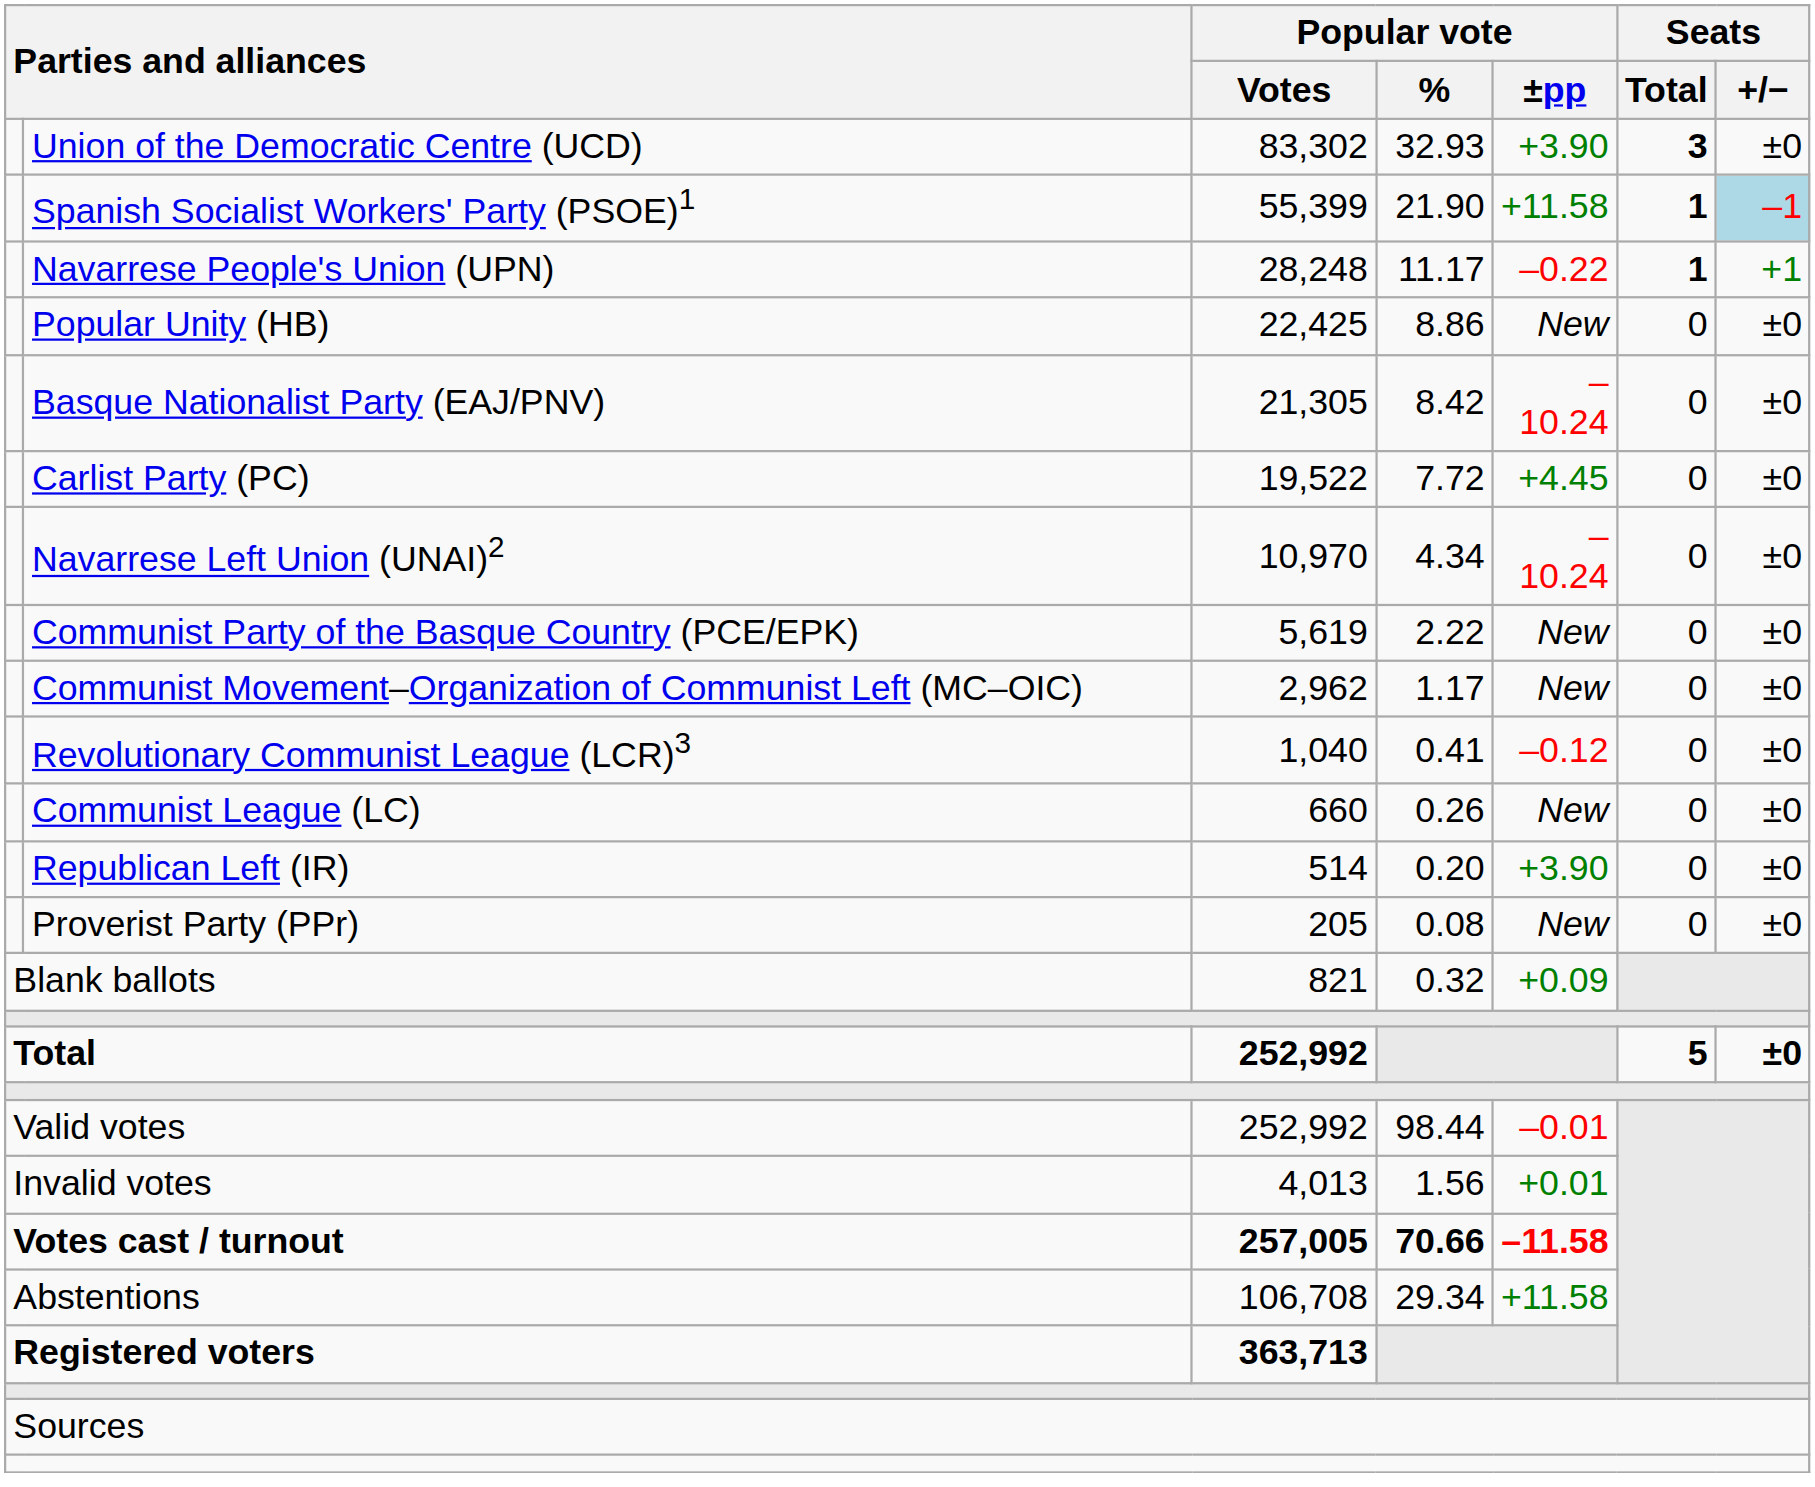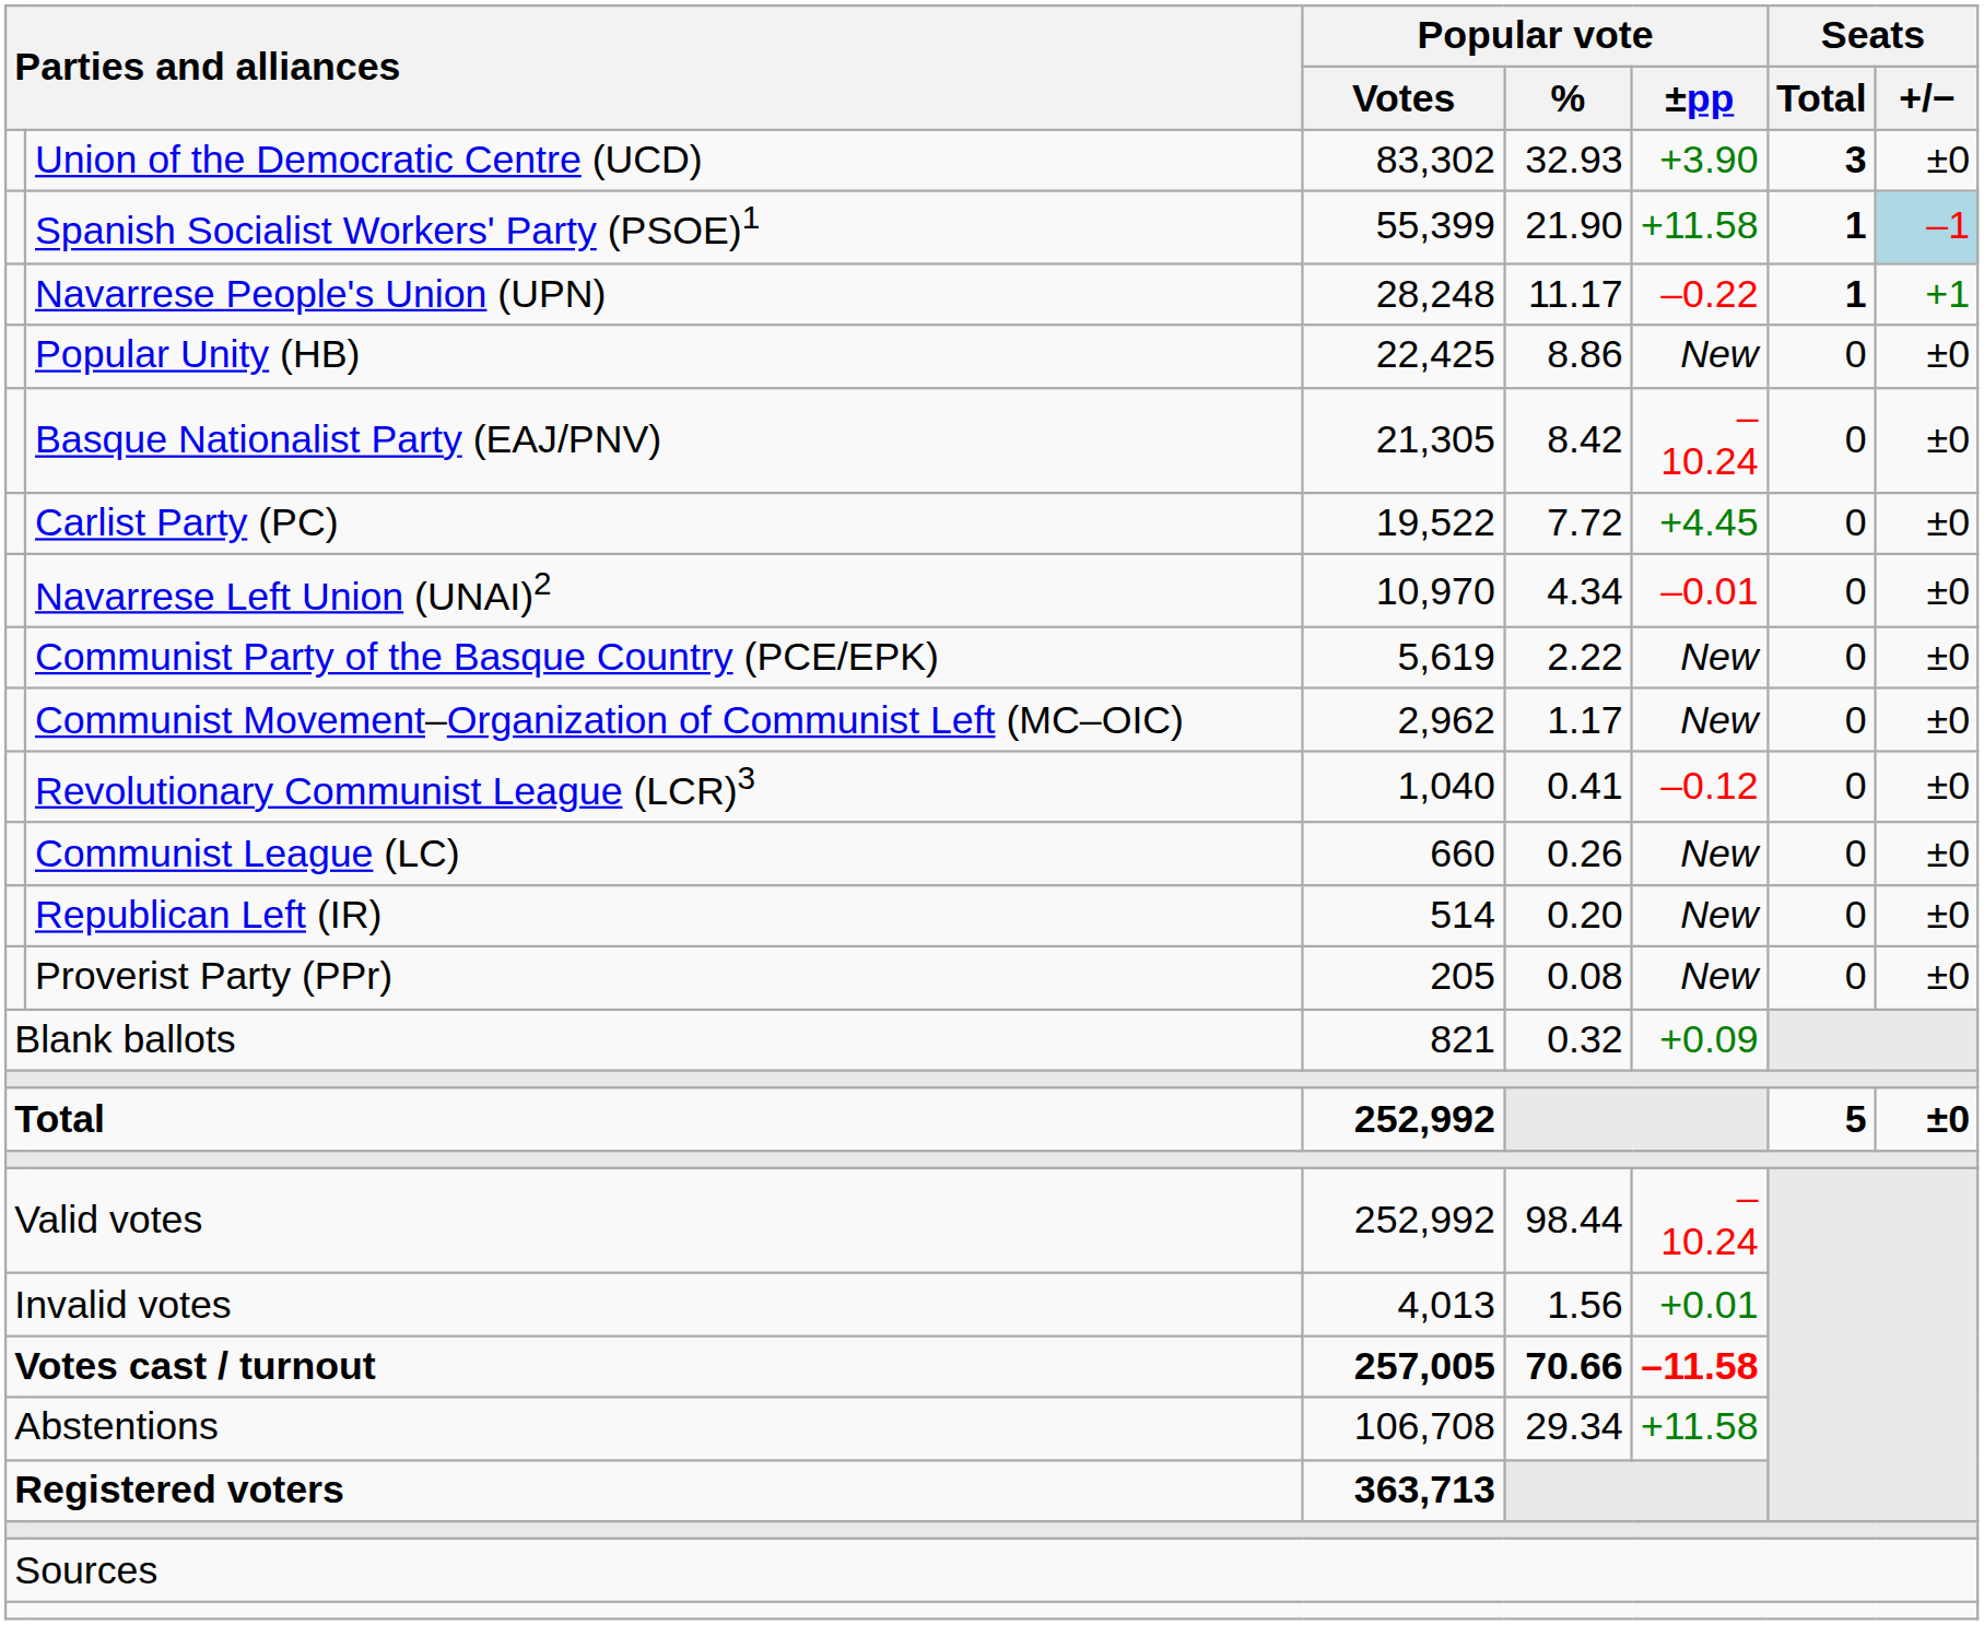Navarrese Left Union (UNAI)2 | Popular vote / ±pp: –10.24 -> –0.01
Republican Left (IR) | Popular vote / ±pp: +3.90 -> New
Valid votes | Popular vote / ±pp: –0.01 -> –10.24
